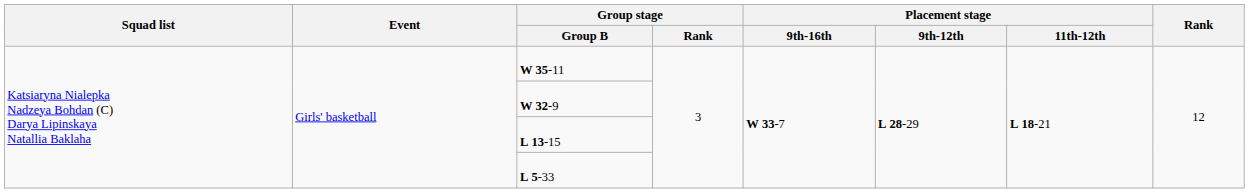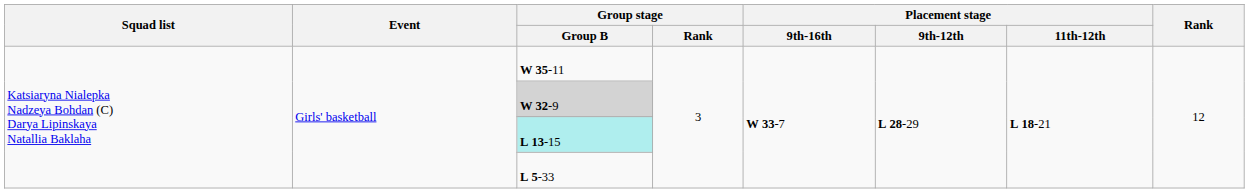W 32-9 | Group stage / Group B: no background -> lightgrey background
L 13-15 | Group stage / Group B: no background -> paleturquoise background
